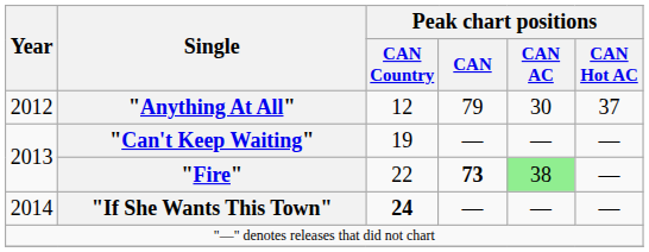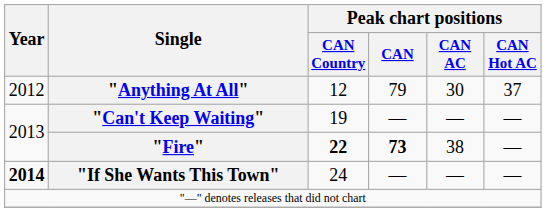"Fire" | Peak chart positions / CAN Country: normal -> bold
"Fire" | Peak chart positions / CAN AC: lightgreen background -> no background
"If She Wants This Town" | Year: normal -> bold
"If She Wants This Town" | Peak chart positions / CAN Country: bold -> normal
